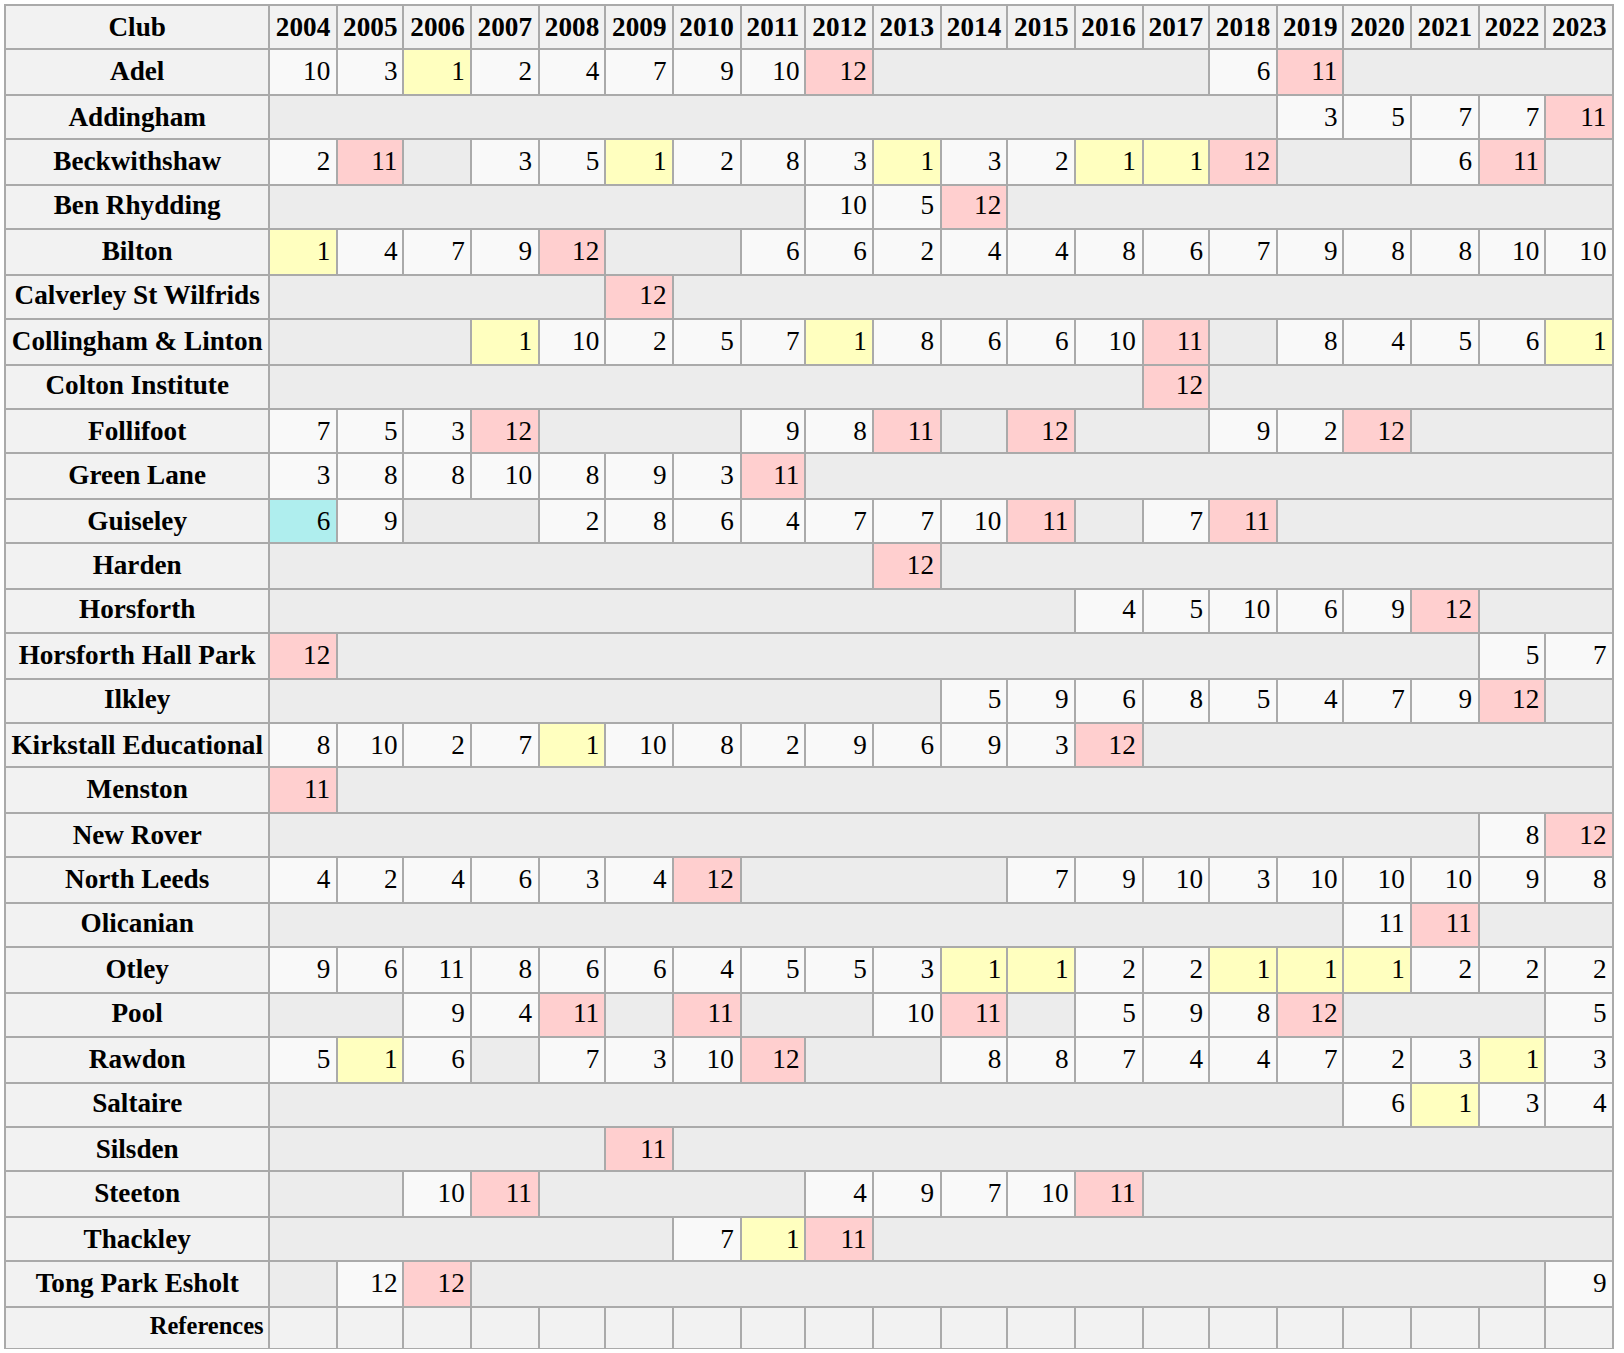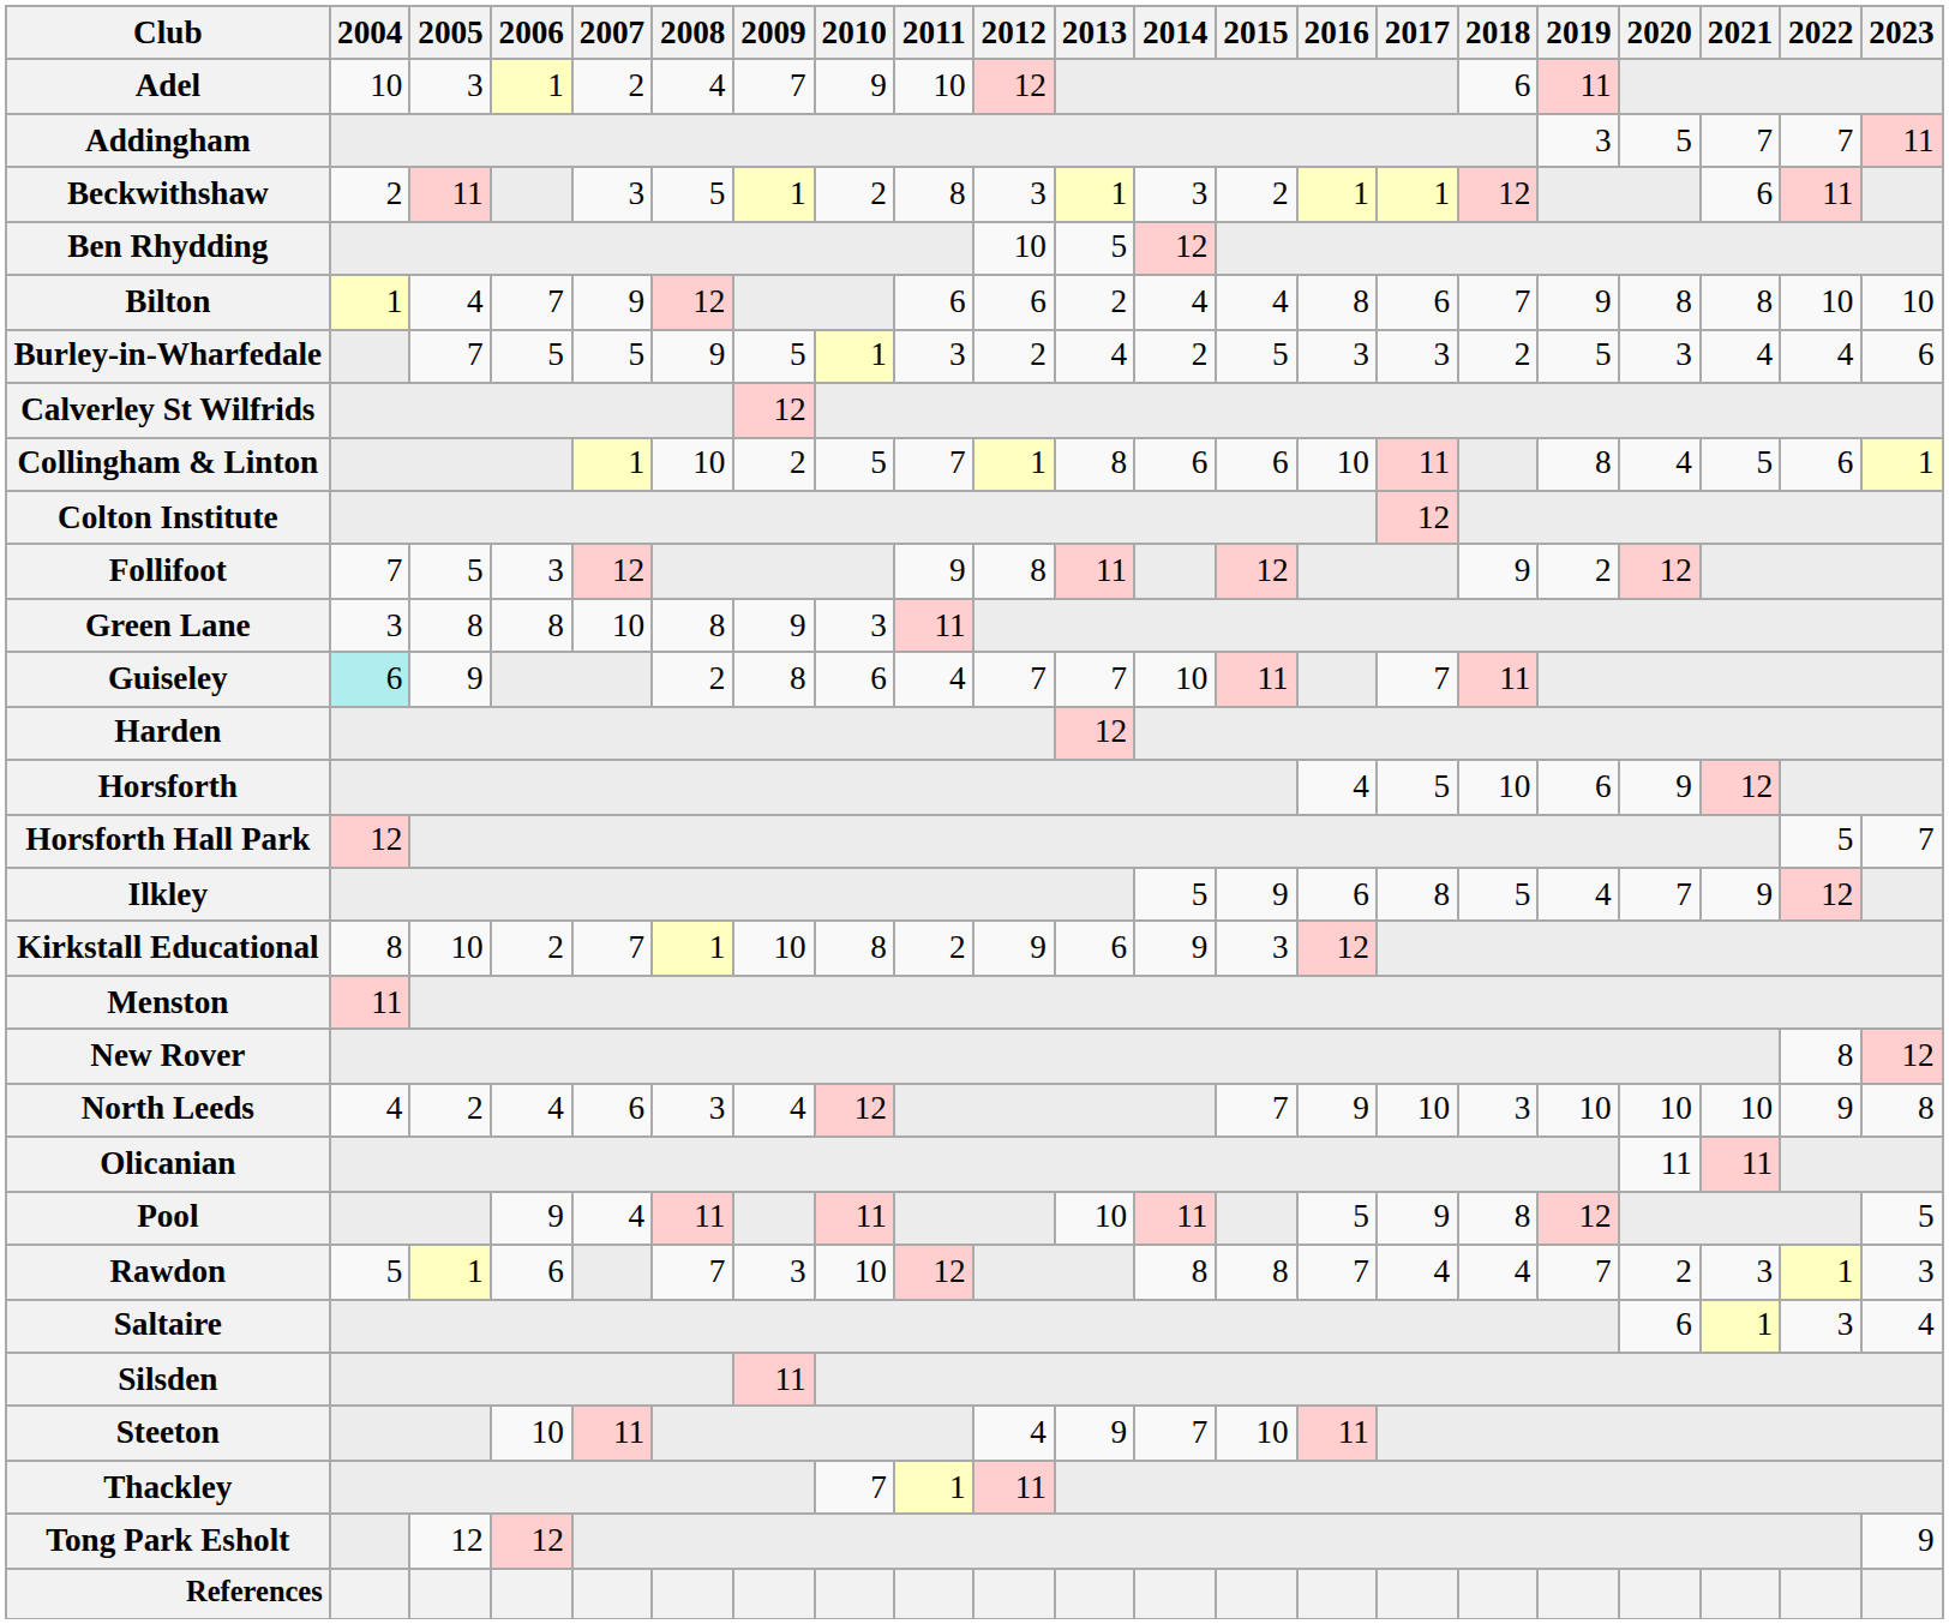+ row: Burley-in-Wharfedale | 7 | 5 | 5 | 9 | 5 | 1 | 3 | 2 | 4 | 2 | 5 | 3 | 3 | 2 | 5 | 3 | 4 | 4 | 6
- row: Otley | 9 | 6 | 11 | 8 | 6 | 6 | 4 | 5 | 5 | 3 | 1 | 1 | 2 | 2 | 1 | 1 | 1 | 2 | 2 | 2
